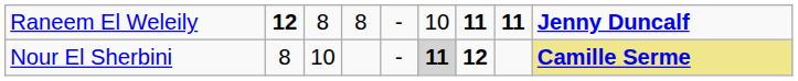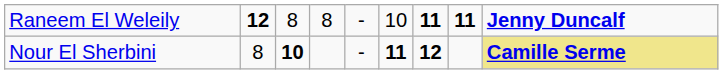Nour El Sherbini | column 3: normal -> bold
Nour El Sherbini | column 6: lightgrey background -> no background
